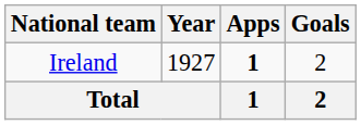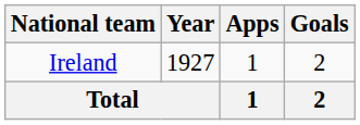Ireland | Apps: bold -> normal
